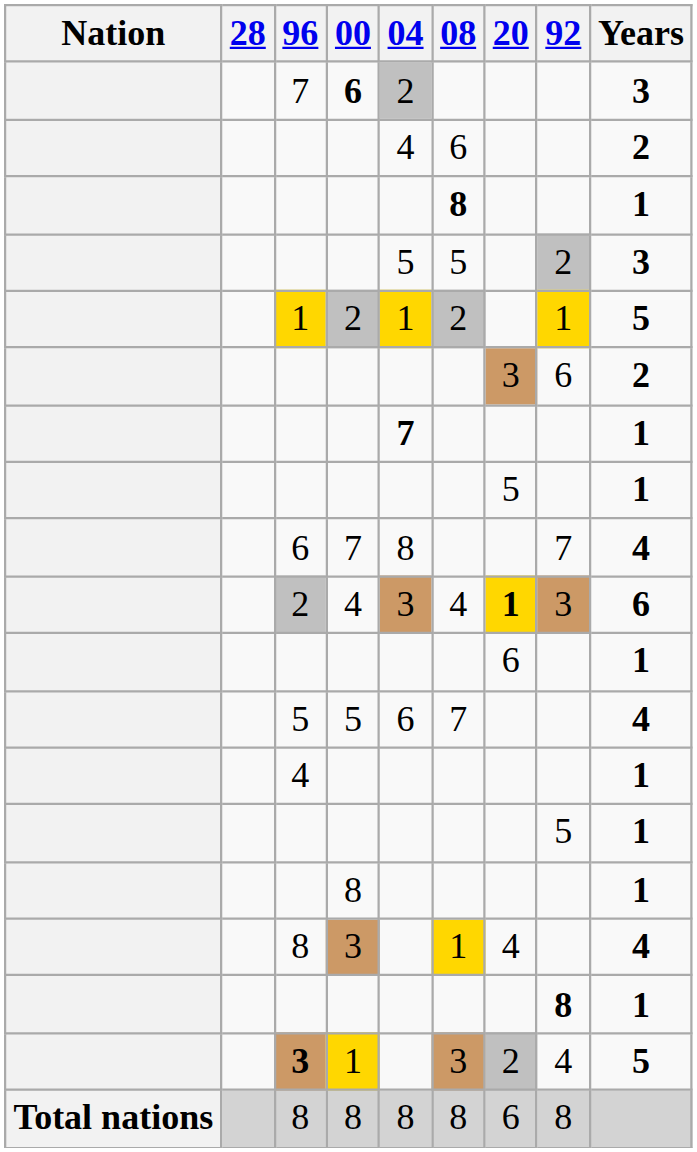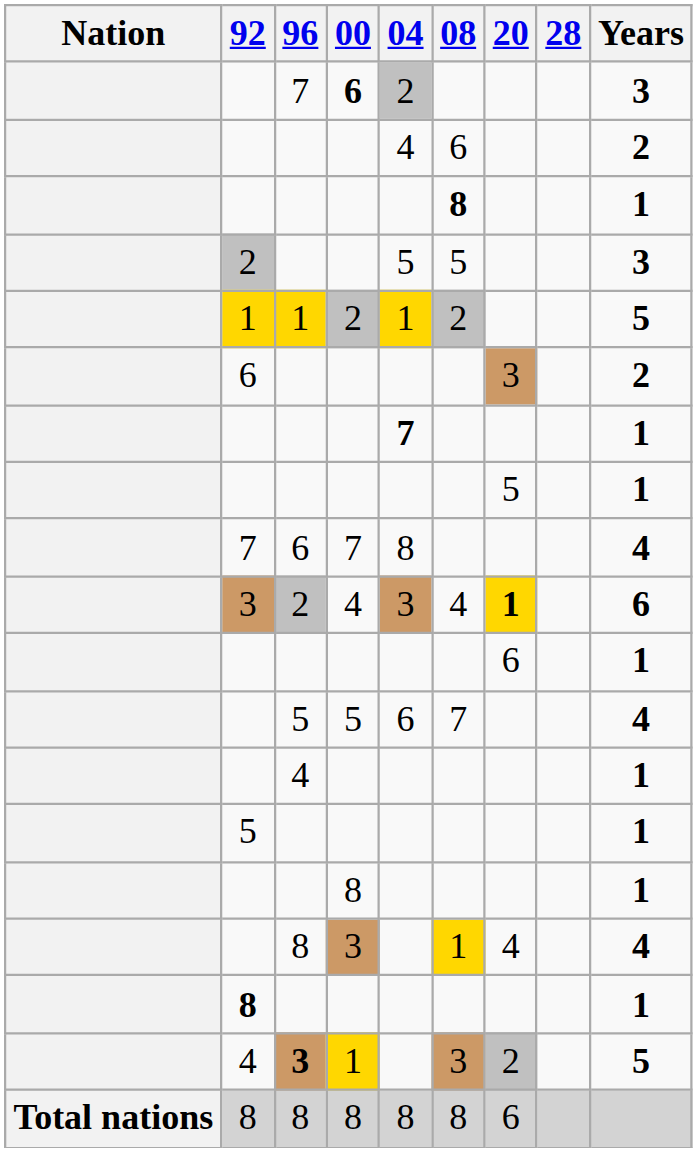columns swapped: 92 <-> 28
